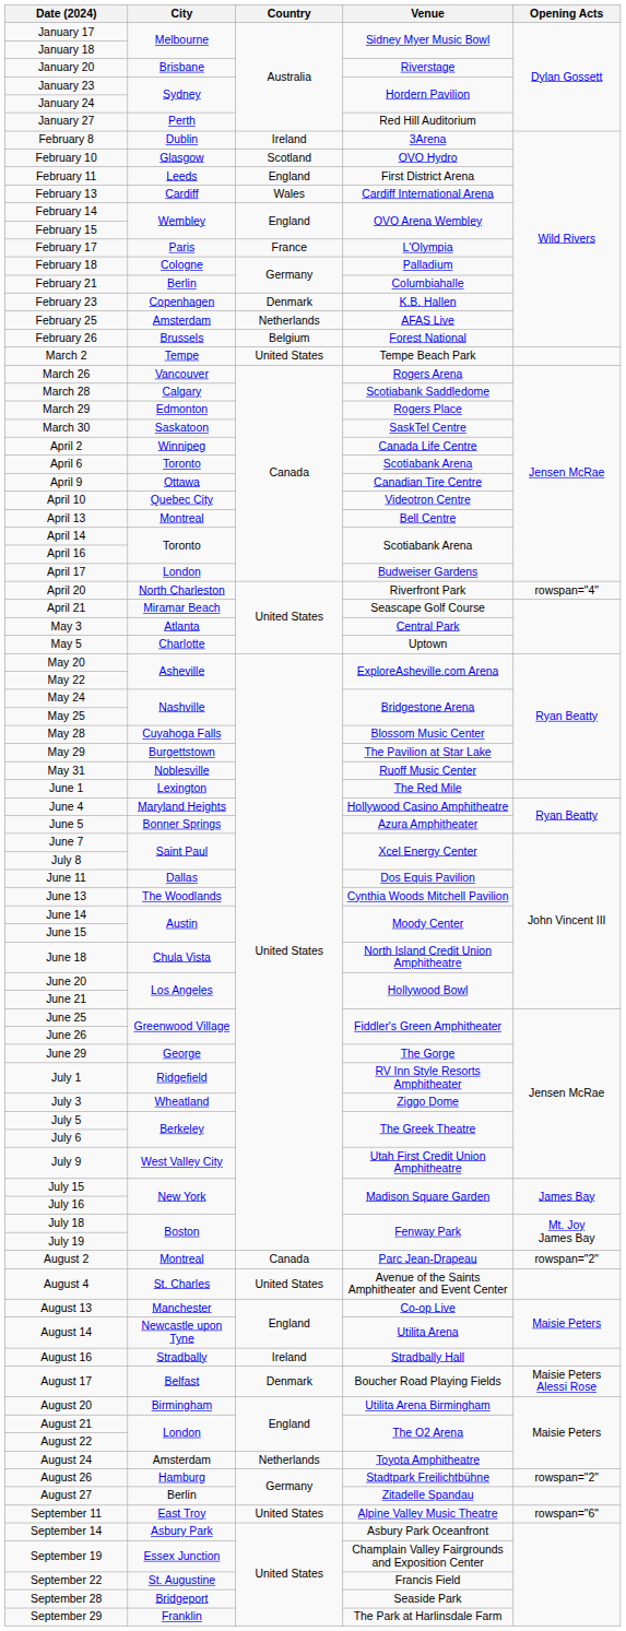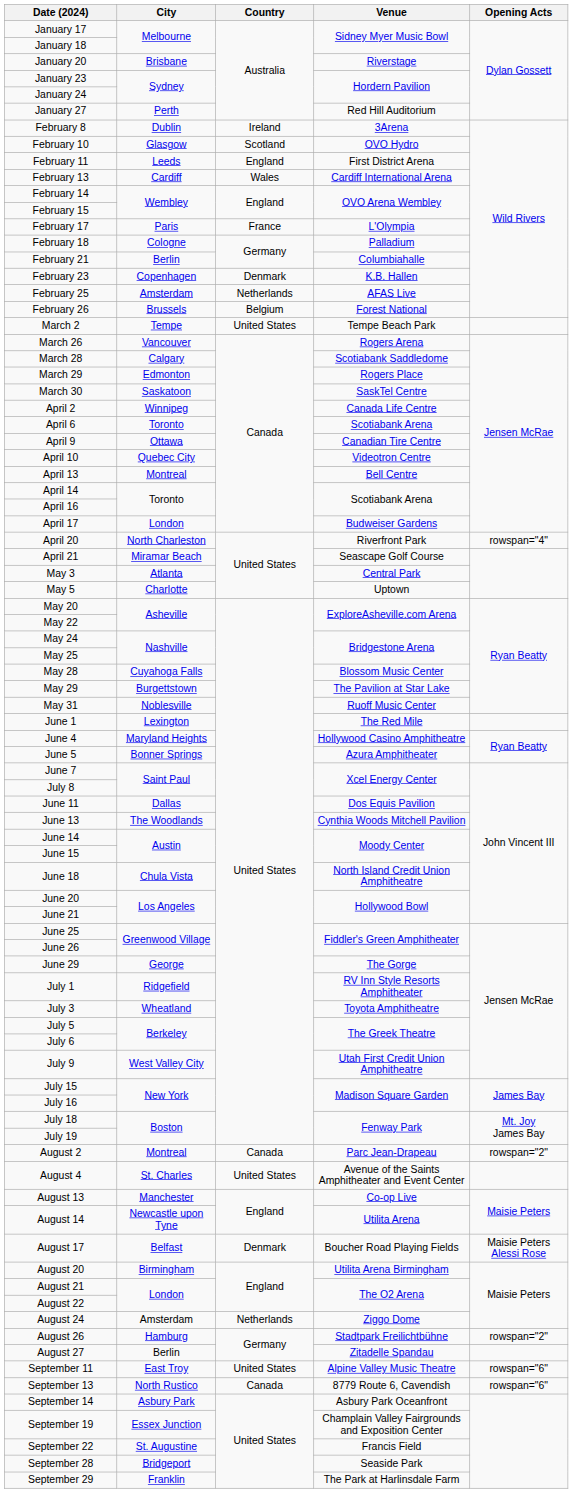July 3 | Venue: Ziggo Dome -> Toyota Amphitheatre
- row: August 16 | Stradbally | Ireland | Stradbally Hall
August 24 | Venue: Toyota Amphitheatre -> Ziggo Dome
+ row: September 13 | North Rustico | Canada | 8779 Route 6, Cavendish | rowspan="6"
